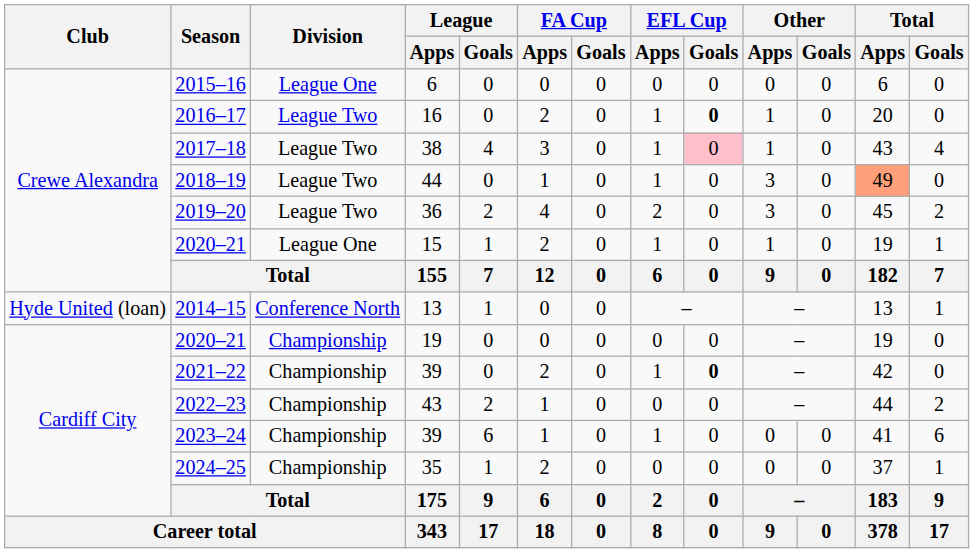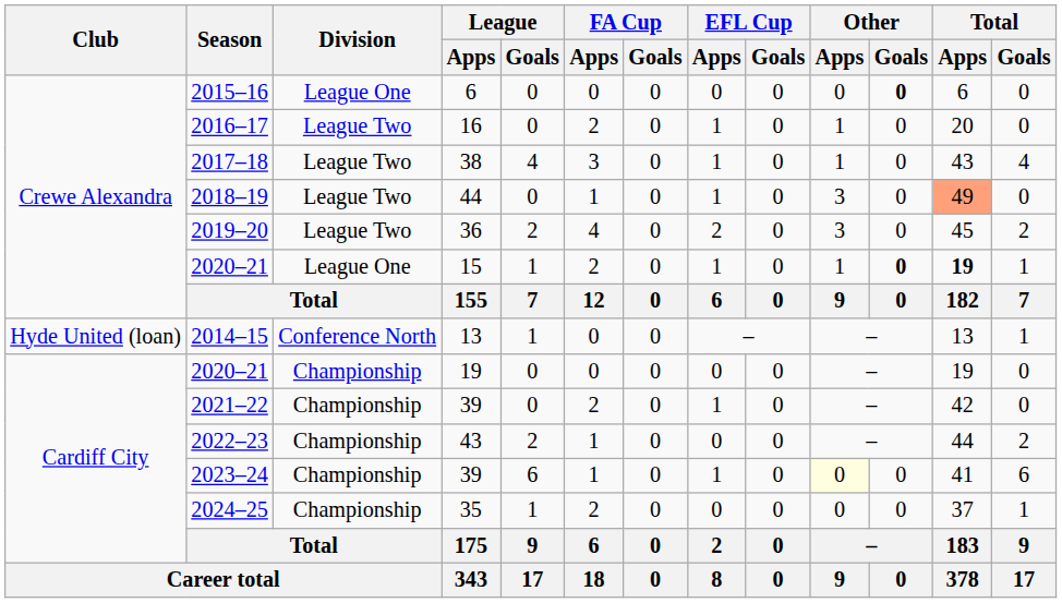2015–16 | Other / Goals: normal -> bold
2016–17 | EFL Cup / Goals: bold -> normal
2017–18 | EFL Cup / Goals: pink background -> no background
2020–21 / 15 | Other / Goals: normal -> bold
2020–21 / 15 | Total / Apps: normal -> bold
2021–22 | EFL Cup / Goals: bold -> normal
2023–24 | Other / Apps: no background -> lightyellow background
